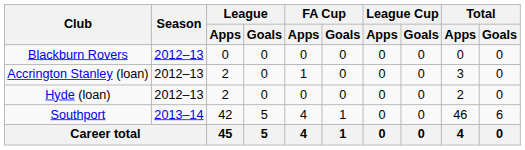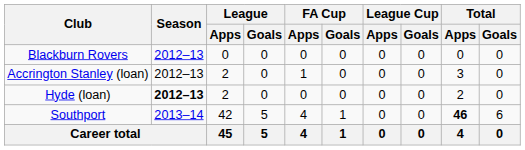Hyde (loan) | Season: normal -> bold
Southport | Total / Apps: normal -> bold
